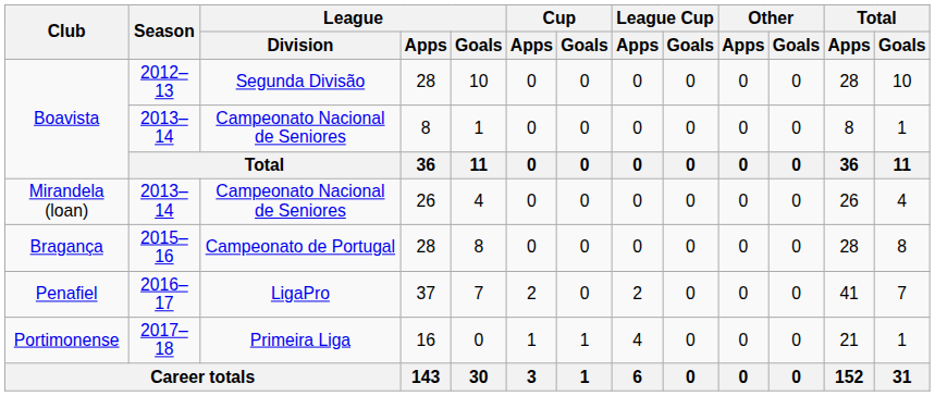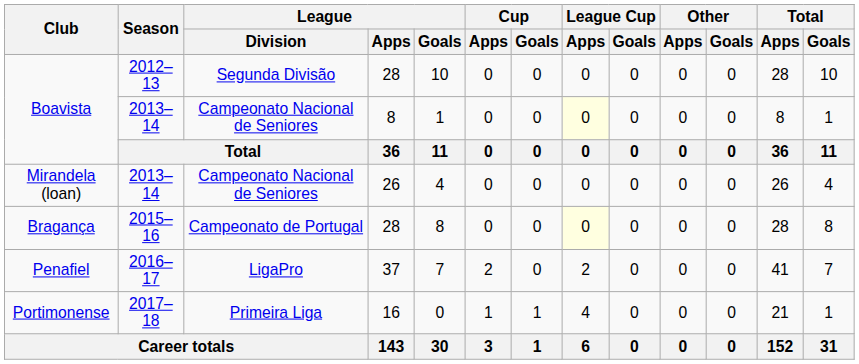Boavista / 2013–14 | League Cup / Apps: no background -> lightyellow background
Bragança | League Cup / Apps: no background -> lightyellow background
